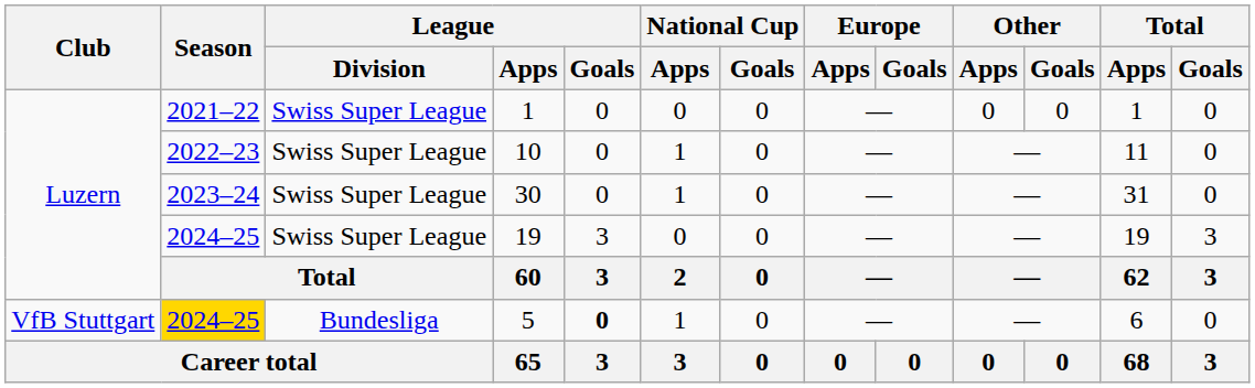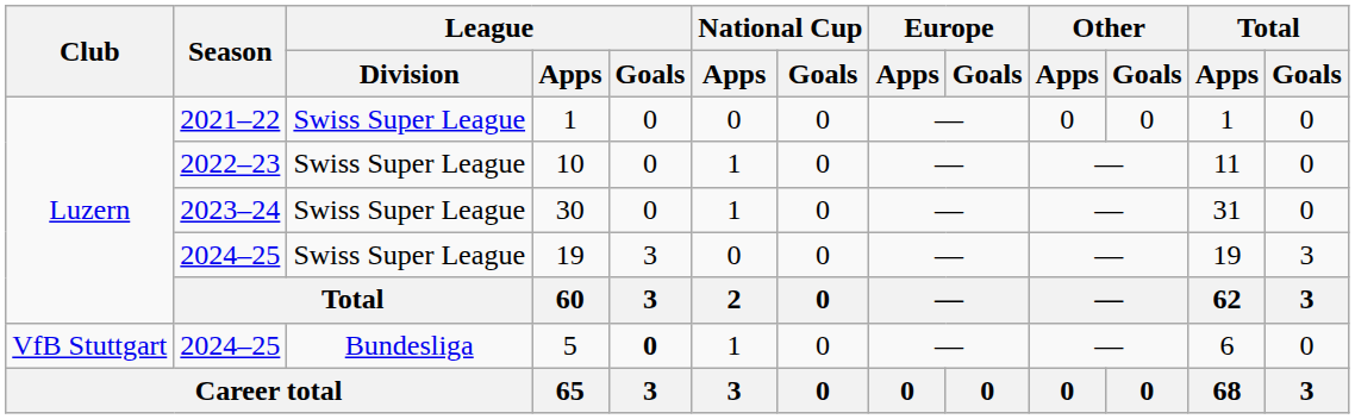5 | Season: gold background -> no background
